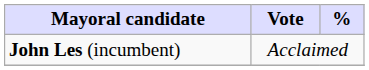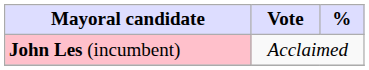John Les (incumbent) | Mayoral candidate: no background -> pink background
